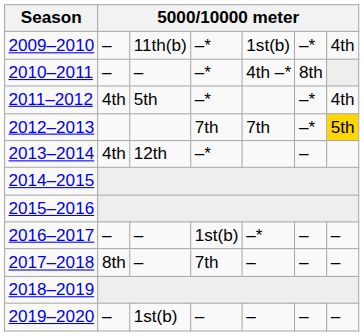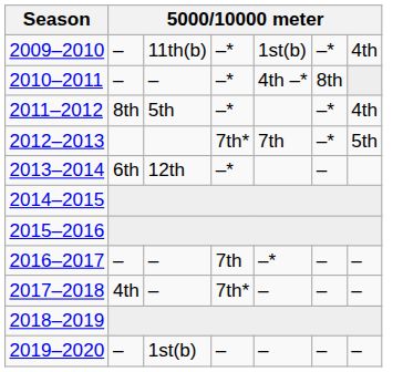2011–2012 | column 2: 4th -> 8th
2012–2013 | column 4: 7th -> 7th*
2012–2013 | column 7: gold background -> no background
2013–2014 | column 2: 4th -> 6th
2016–2017 | column 4: 1st(b) -> 7th
2017–2018 | column 2: 8th -> 4th
2017–2018 | column 4: 7th -> 7th*
